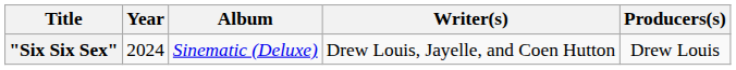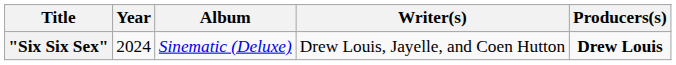"Six Six Sex" | Producers(s): normal -> bold
